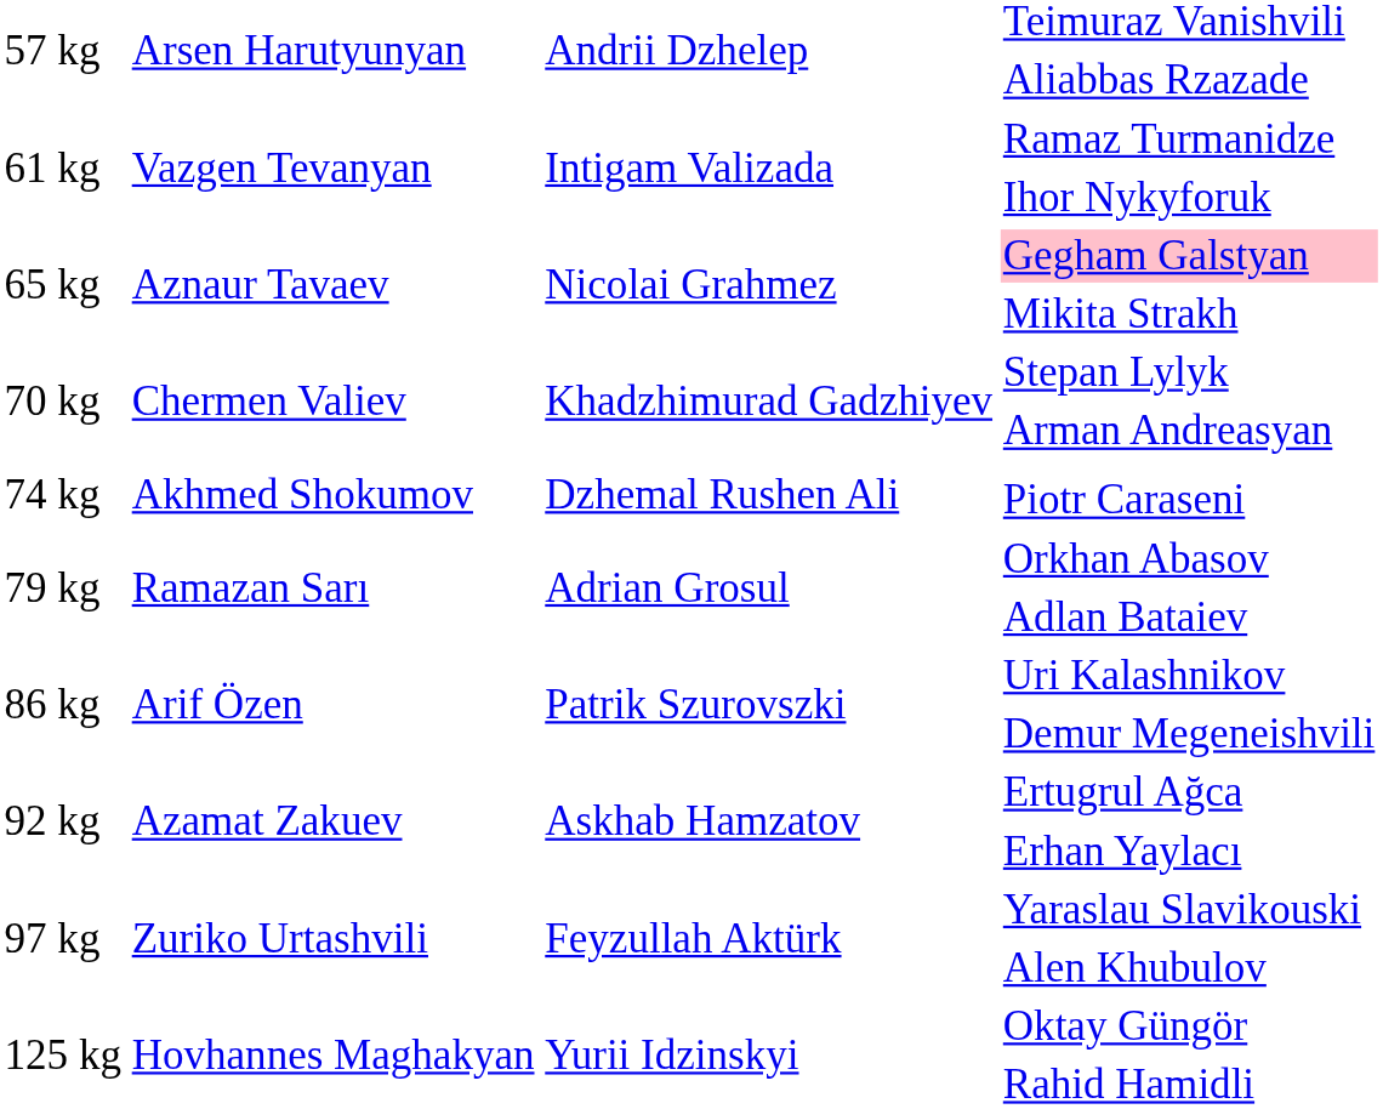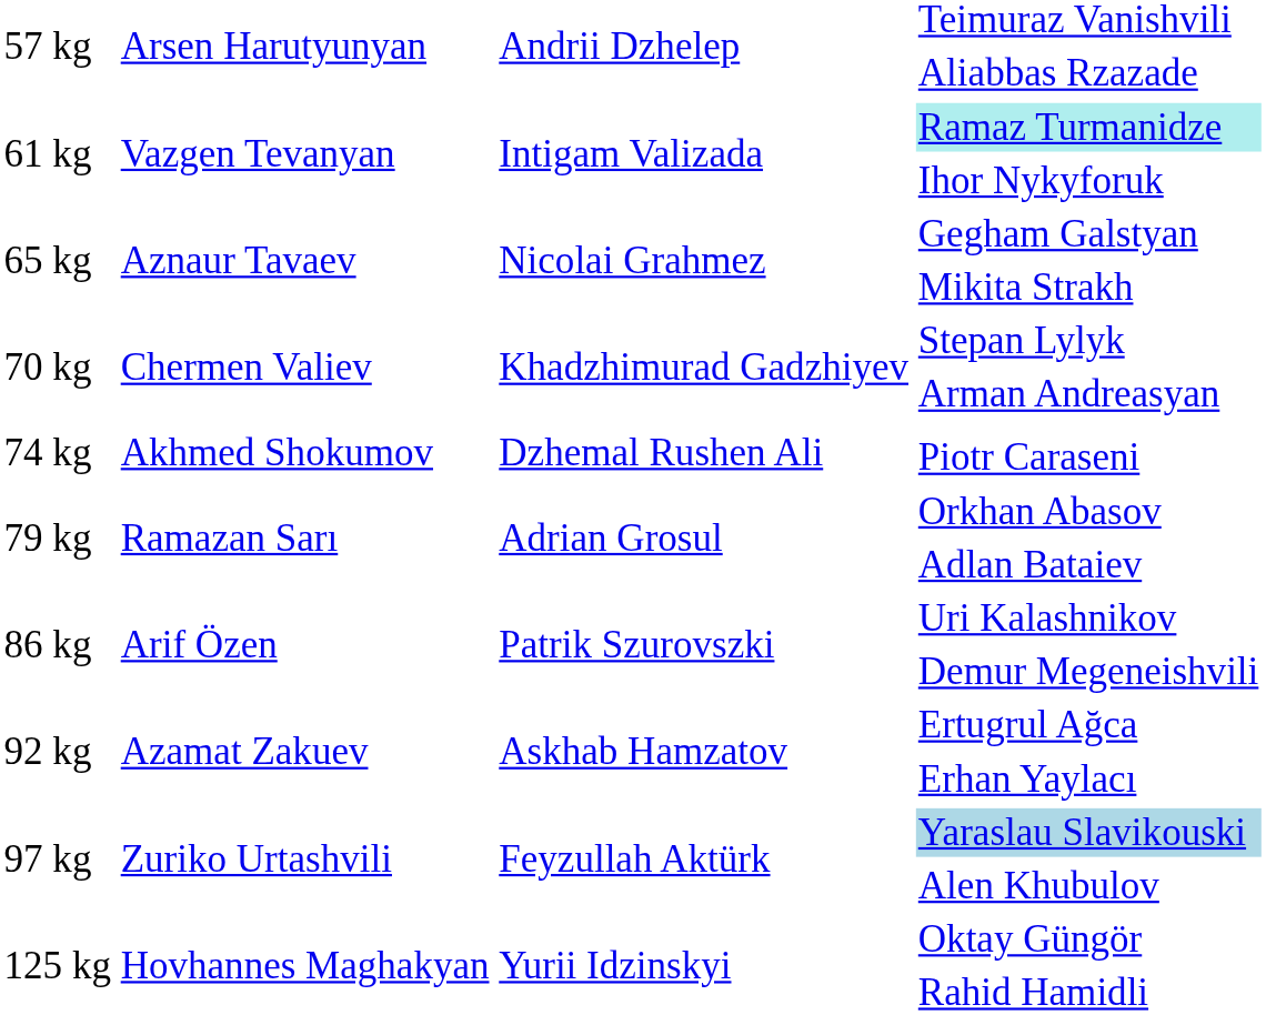Ramaz Turmanidze | column 4: no background -> paleturquoise background
Gegham Galstyan | column 4: pink background -> no background
Yaraslau Slavikouski | column 4: no background -> lightblue background
